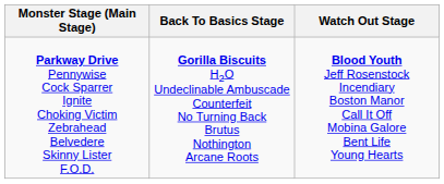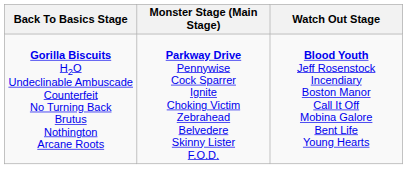columns swapped: Monster Stage (Main Stage) <-> Back To Basics Stage
